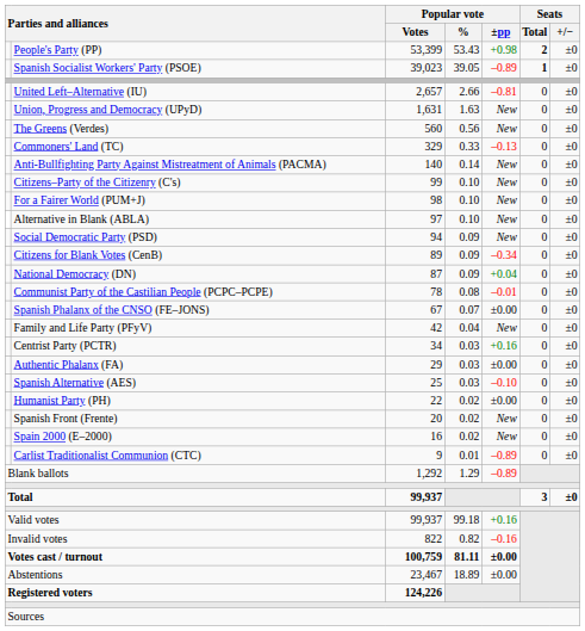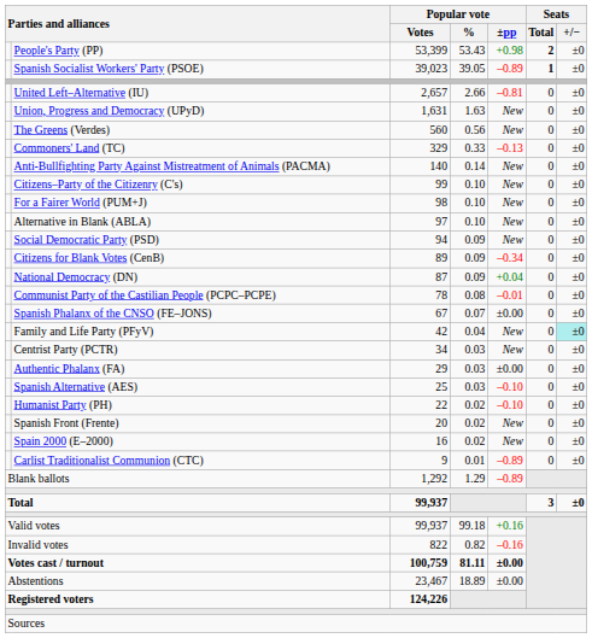Family and Life Party (PFyV) | Seats / +/−: no background -> paleturquoise background
Centrist Party (PCTR) | Popular vote / ±pp: +0.16 -> New
Humanist Party (PH) | Popular vote / ±pp: ±0.00 -> –0.10
